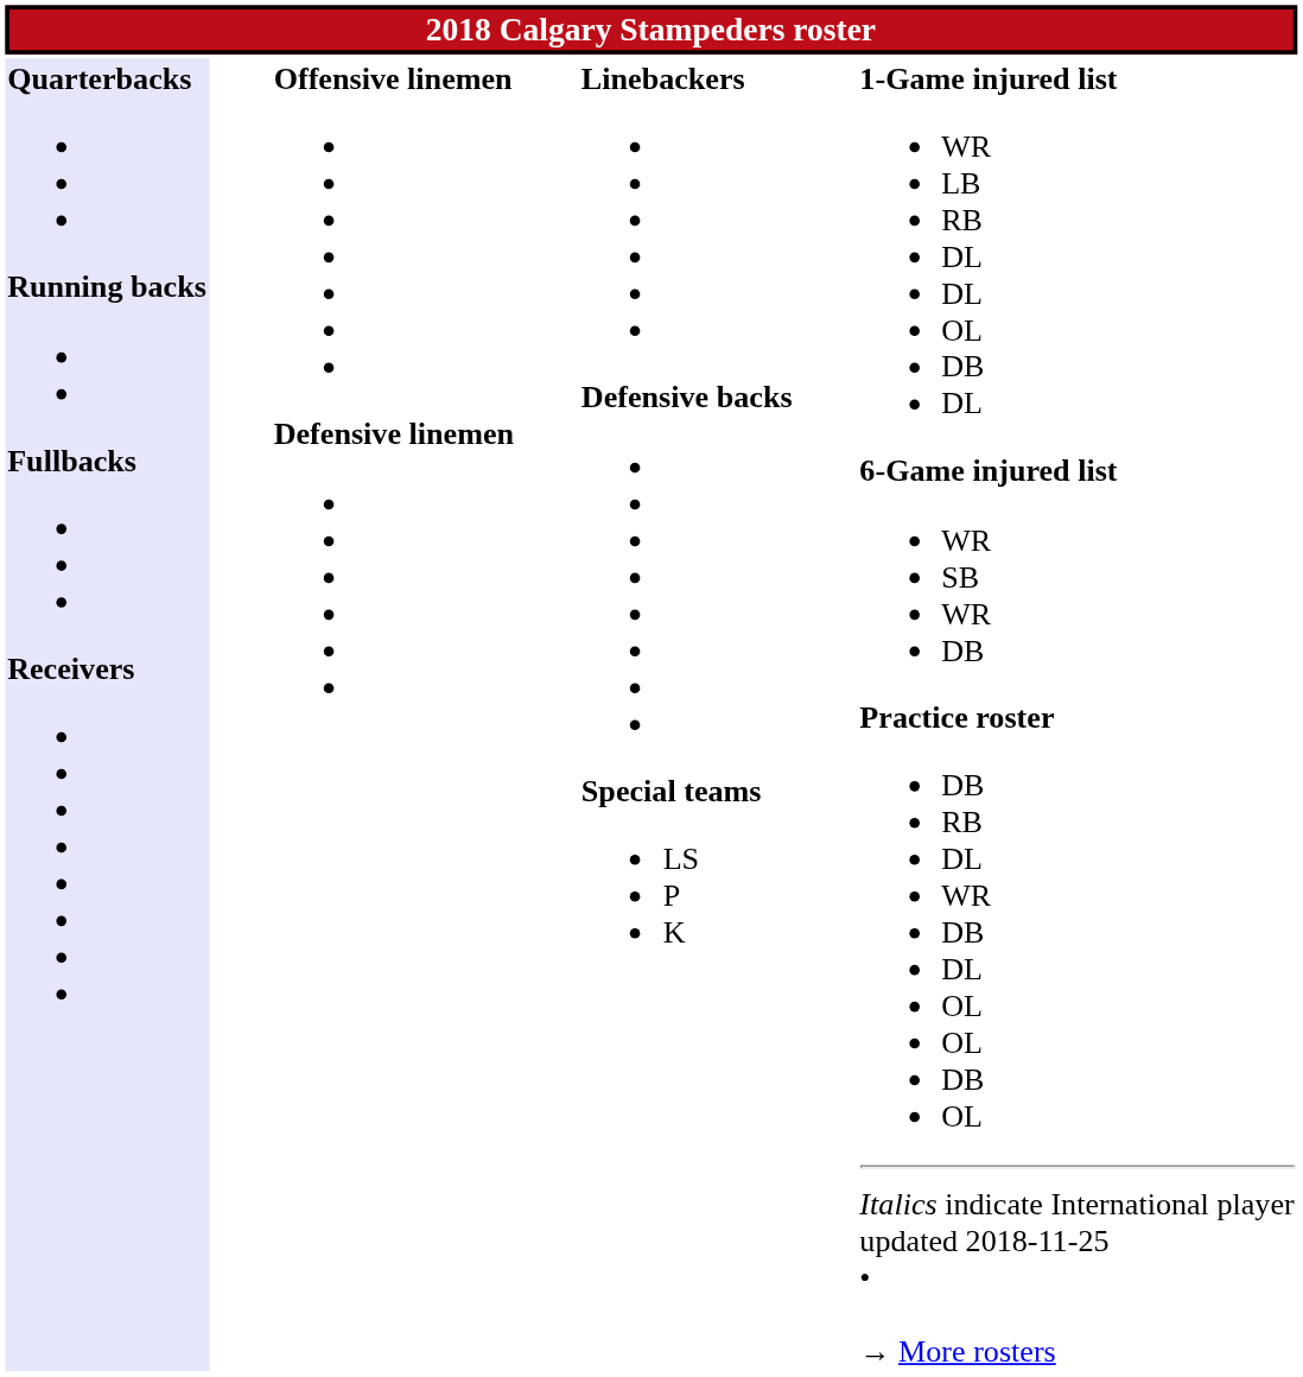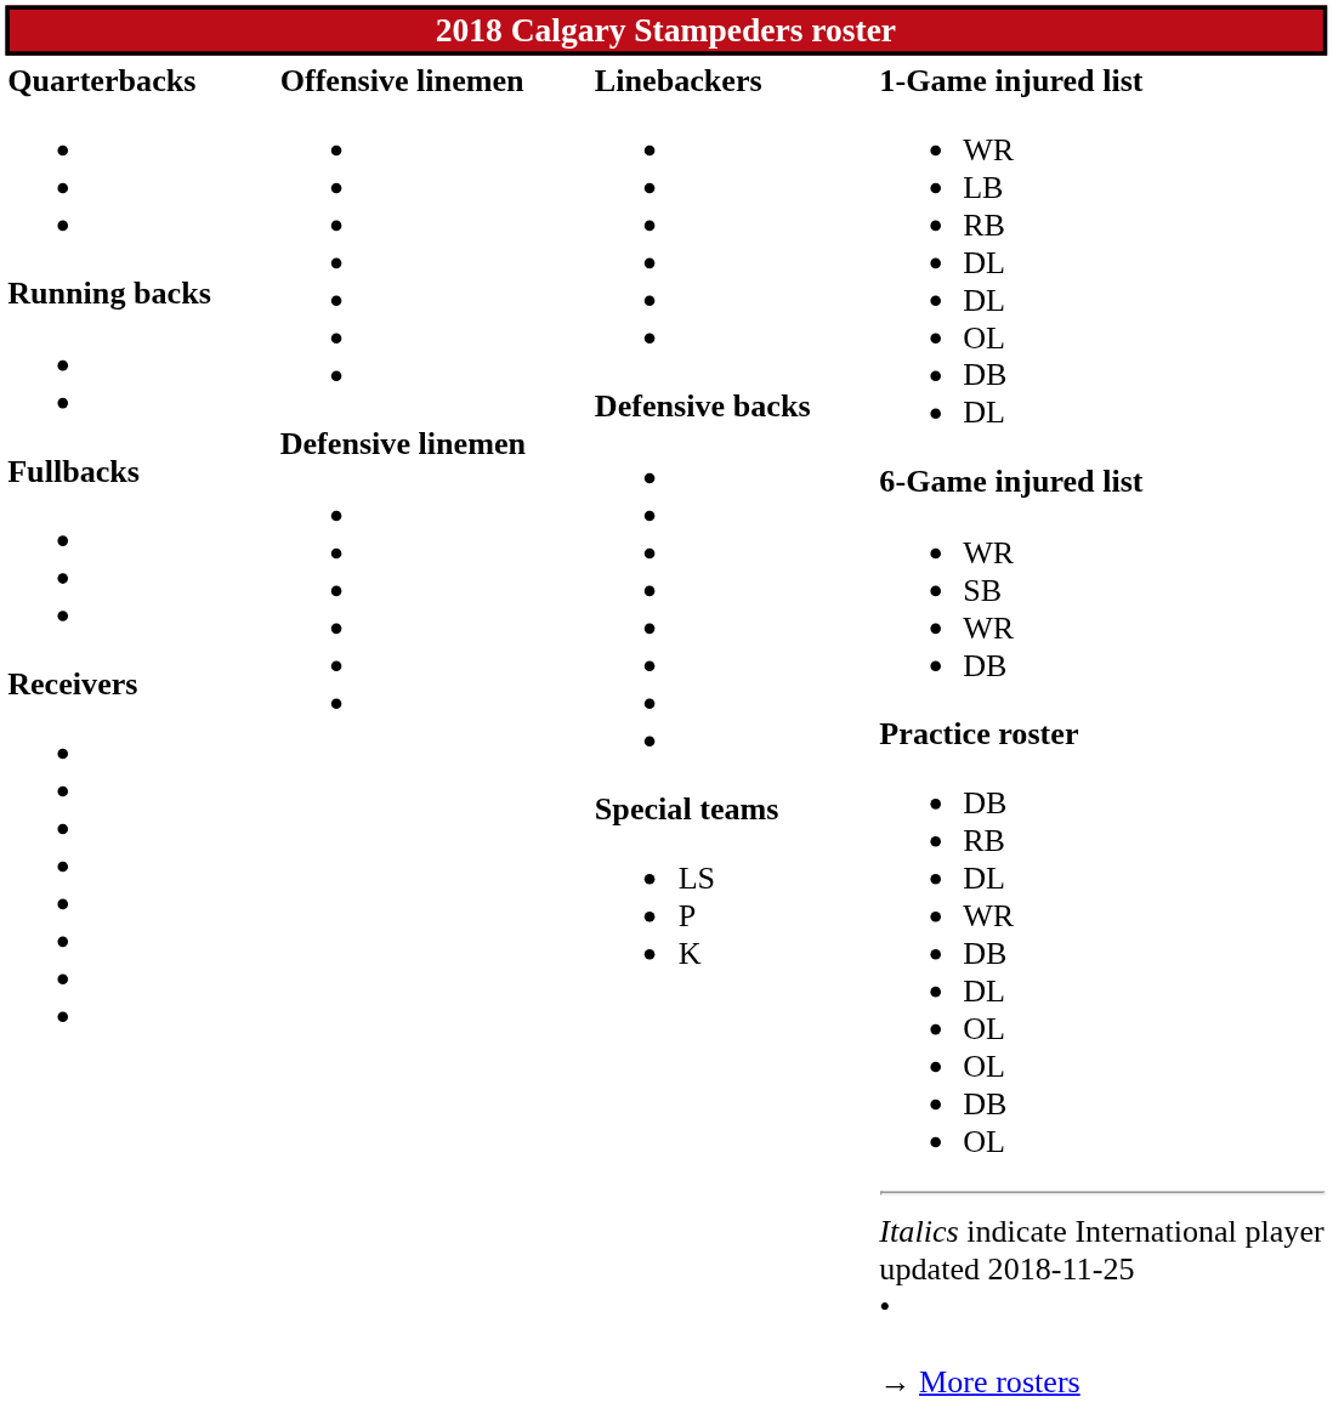Quarterbacks Running backs Fullbacks Receivers | column 1: lavender background -> no background
